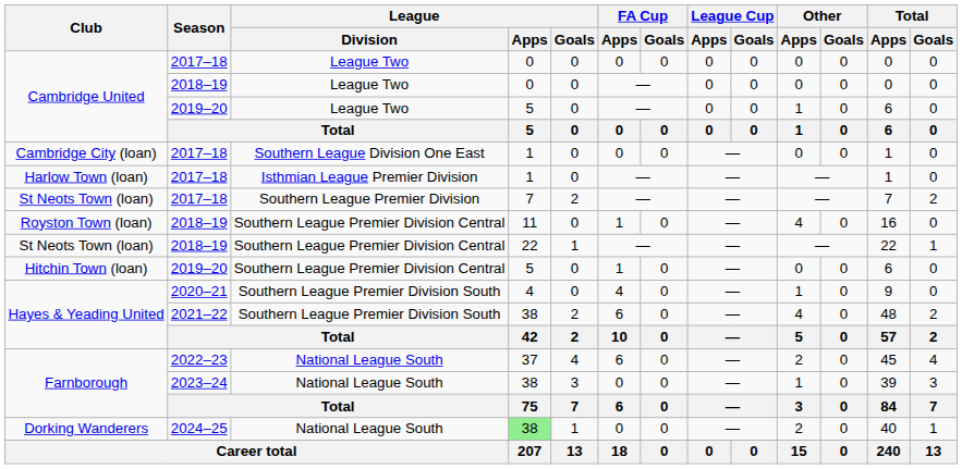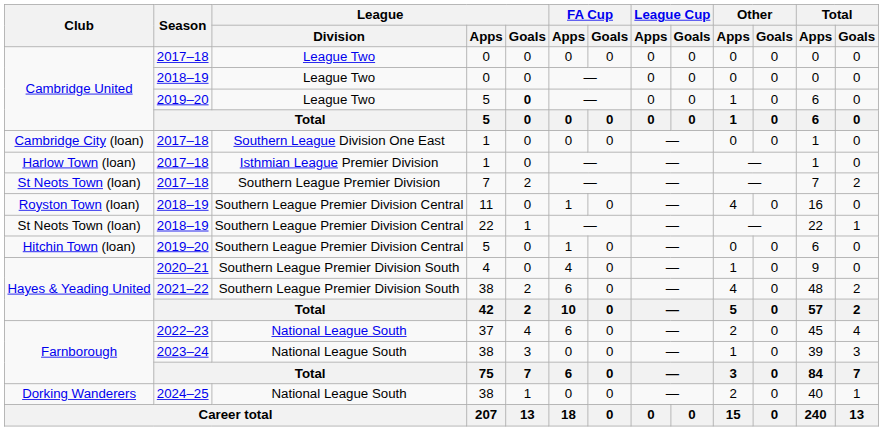Cambridge United / 2019–20 | League / Goals: normal -> bold
Dorking Wanderers | League / Apps: lightgreen background -> no background
